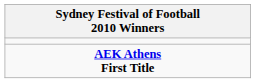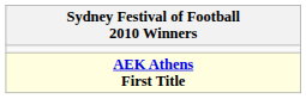row 3 | column 1: no background -> lightyellow background
